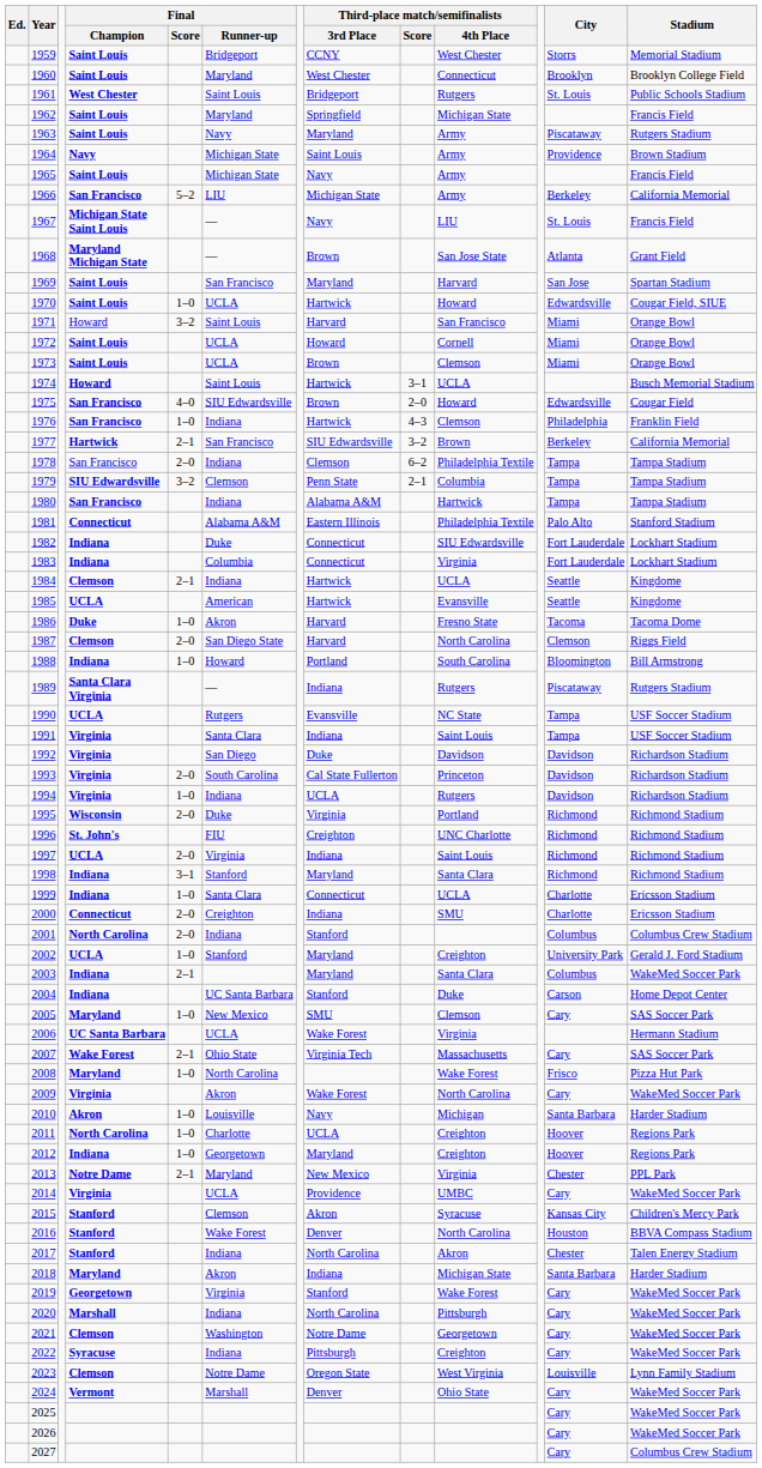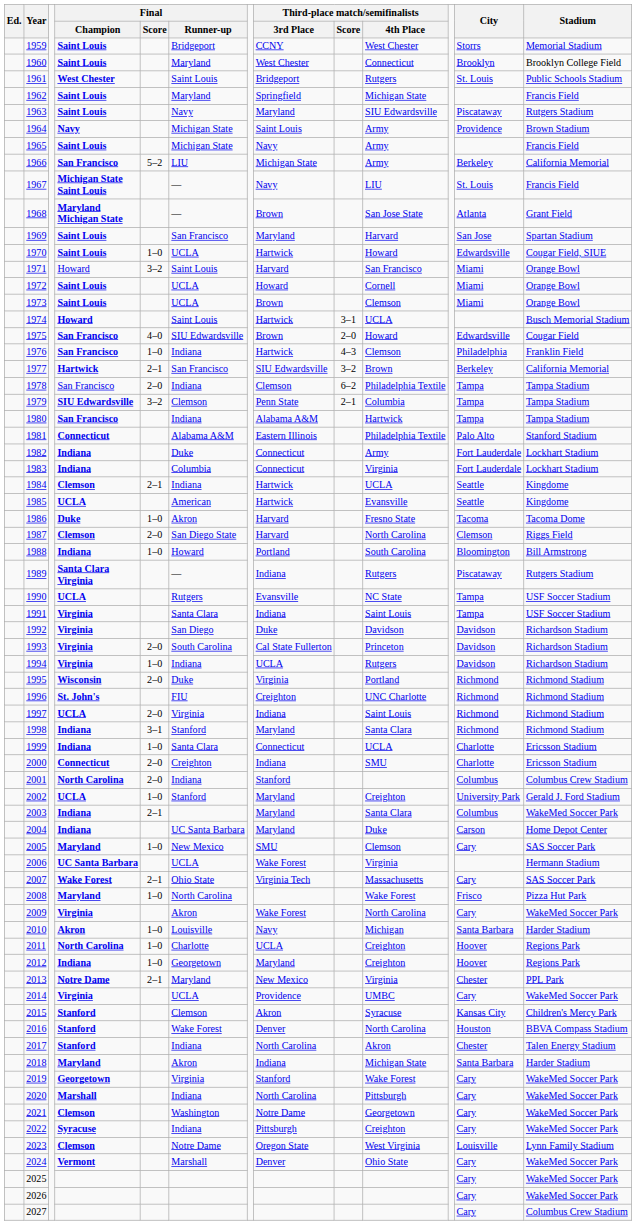1963 | Third-place match/semifinalists / 4th Place: Army -> SIU Edwardsville
1982 | Third-place match/semifinalists / 4th Place: SIU Edwardsville -> Army
2004 | Third-place match/semifinalists / 3rd Place: Stanford -> Maryland
